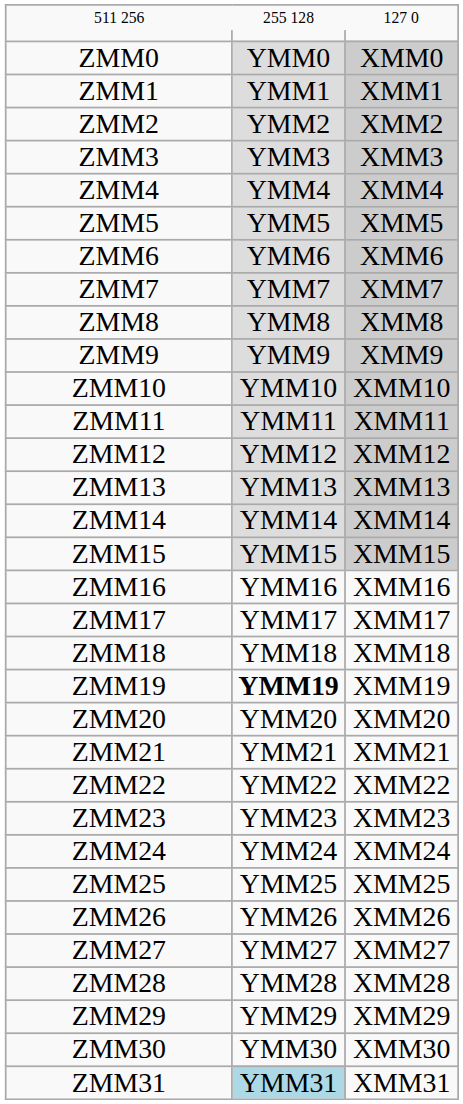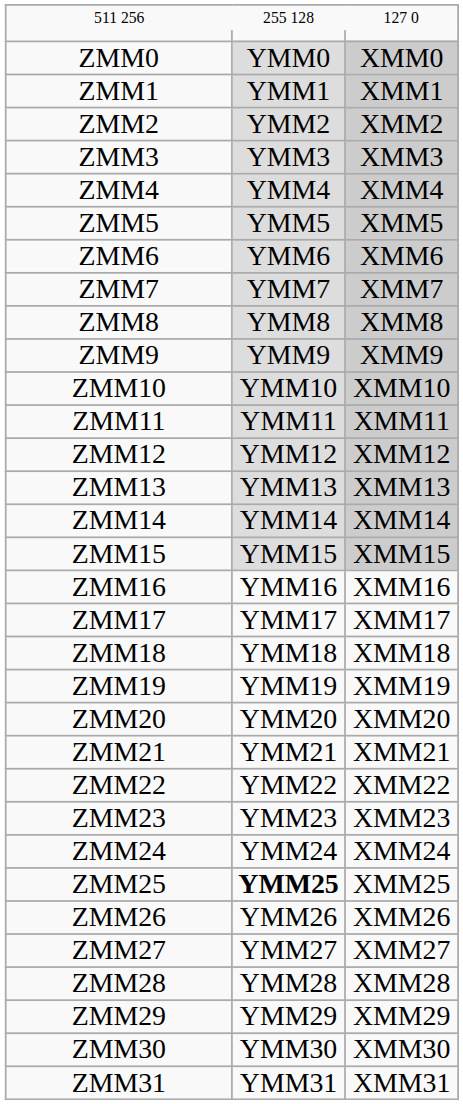ZMM19 | column 2: bold -> normal
ZMM25 | column 2: normal -> bold
ZMM31 | column 2: lightblue background -> no background
